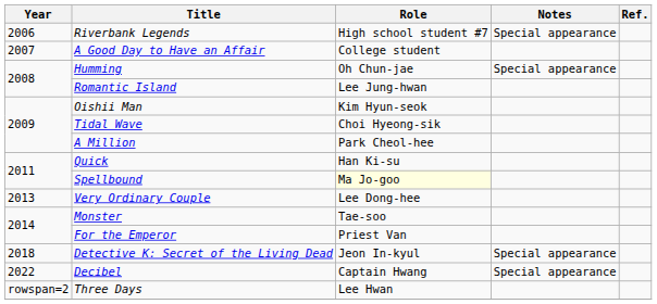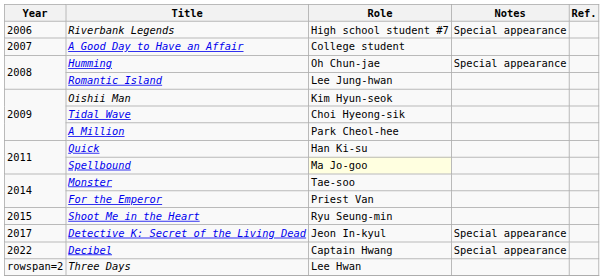- row: 2013 | Very Ordinary Couple | Lee Dong-hee
+ row: 2015 | Shoot Me in the Heart | Ryu Seung-min
Detective K: Secret of the Living Dead | Year: 2018 -> 2017
